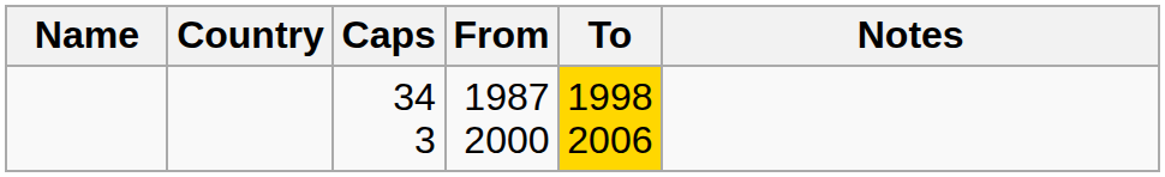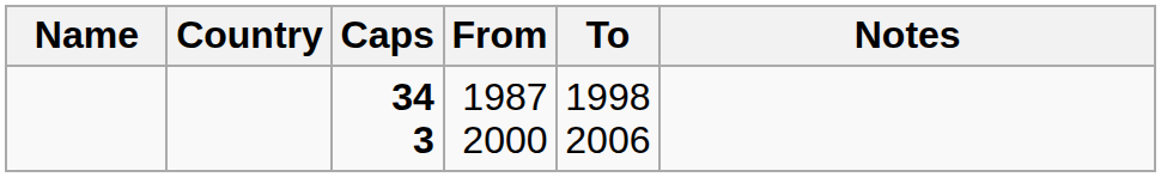row 2 | Caps: normal -> bold
row 2 | To: gold background -> no background
